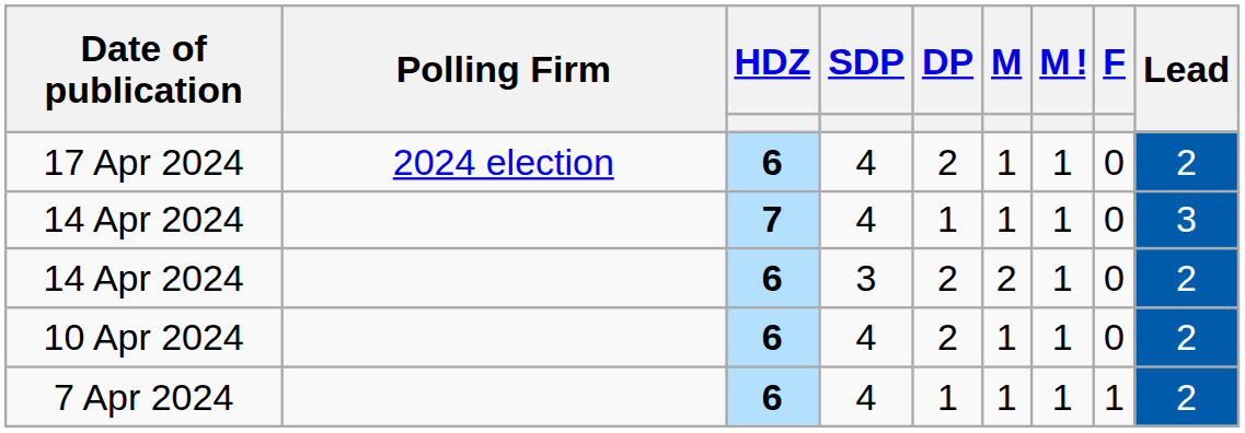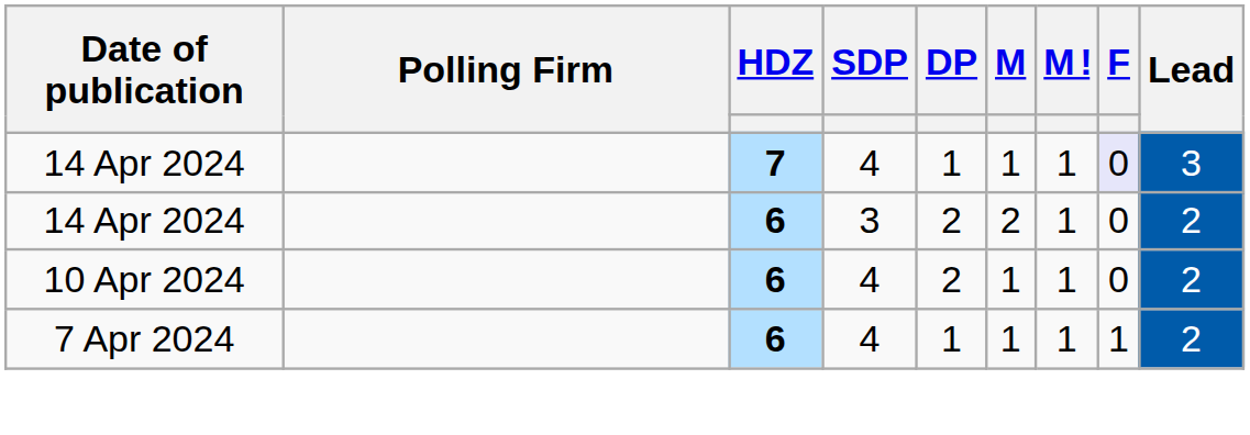- row: 17 Apr 2024 | 2024 election | 6 | 4 | 2 | 1 | 1 | 0 | 2
14 Apr 2024 / 7 | F: no background -> lavender background
